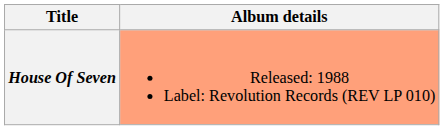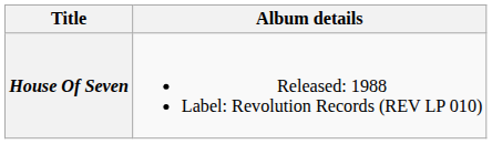House Of Seven | Album details: lightsalmon background -> no background
